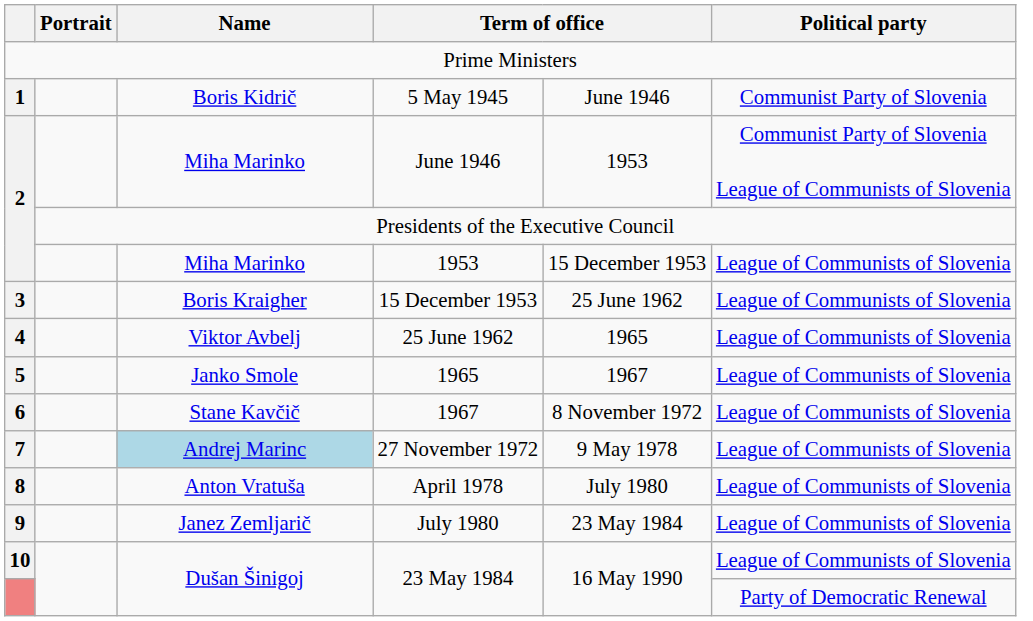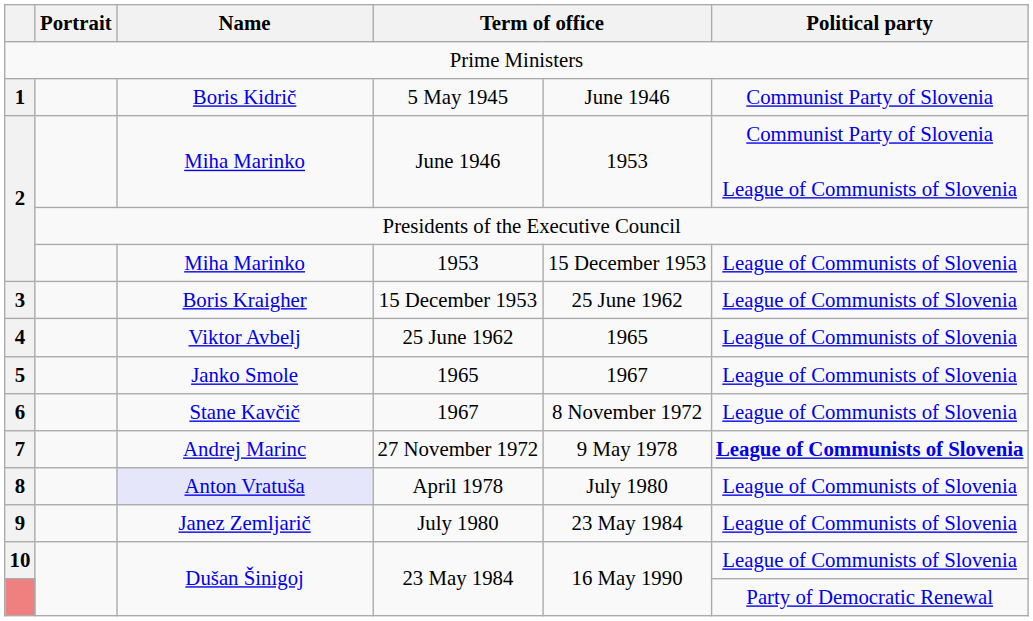27 November 1972 | Name: lightblue background -> no background
27 November 1972 | Political party: normal -> bold
April 1978 | Name: no background -> lavender background
